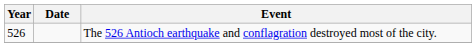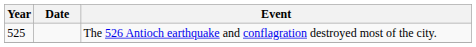row 2 | Year: 526 -> 525
